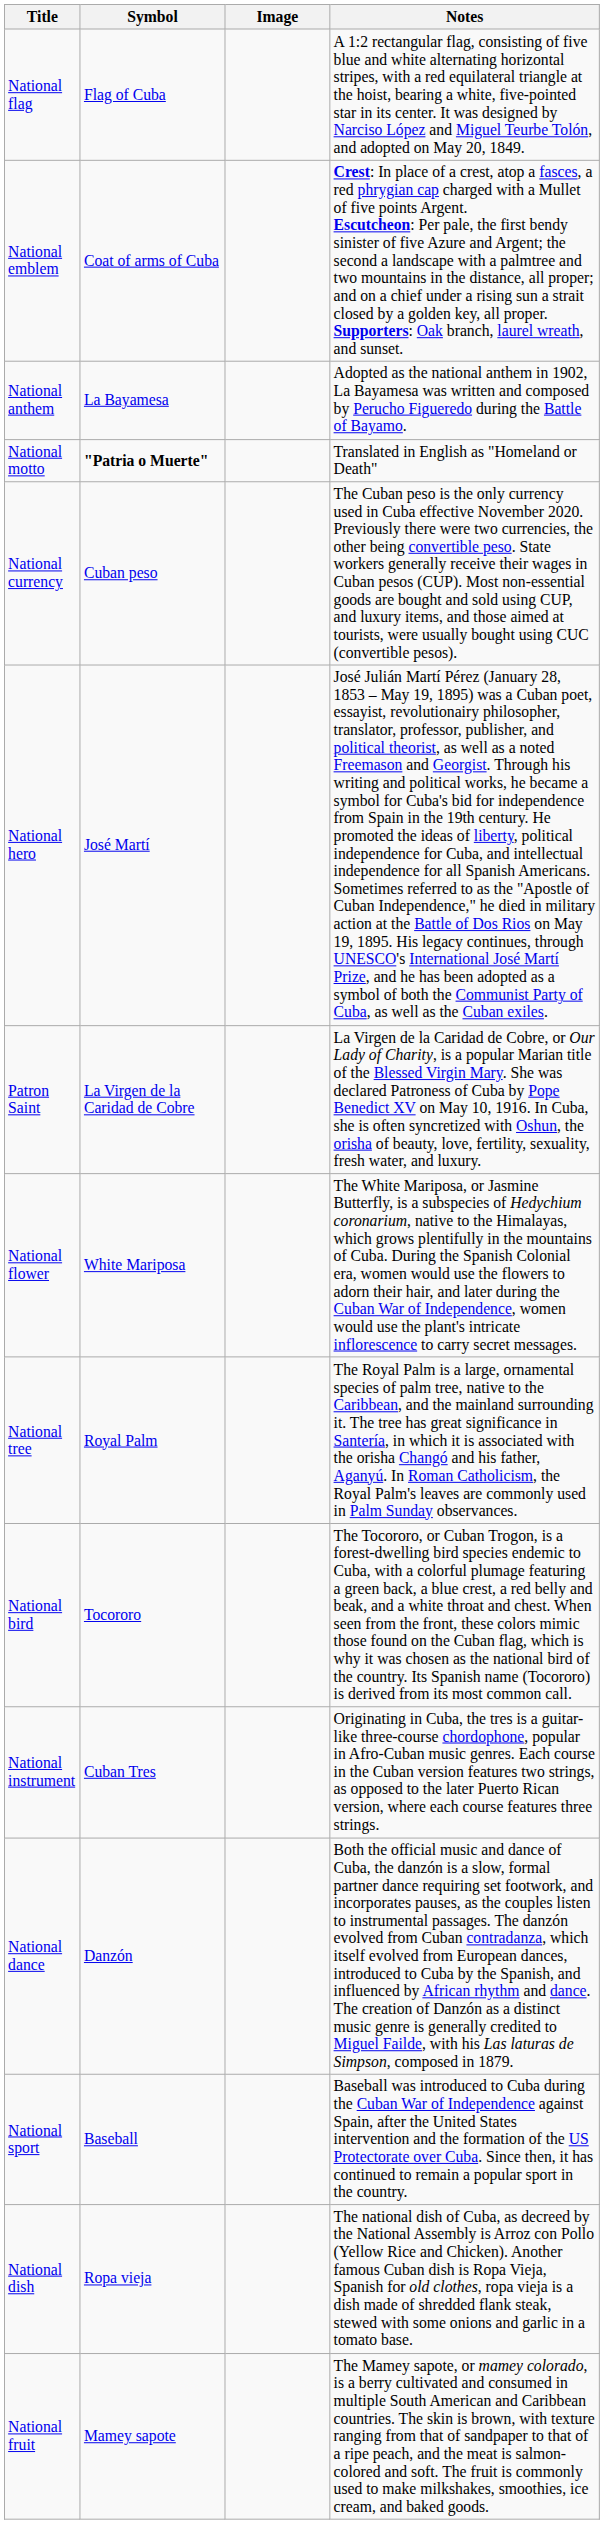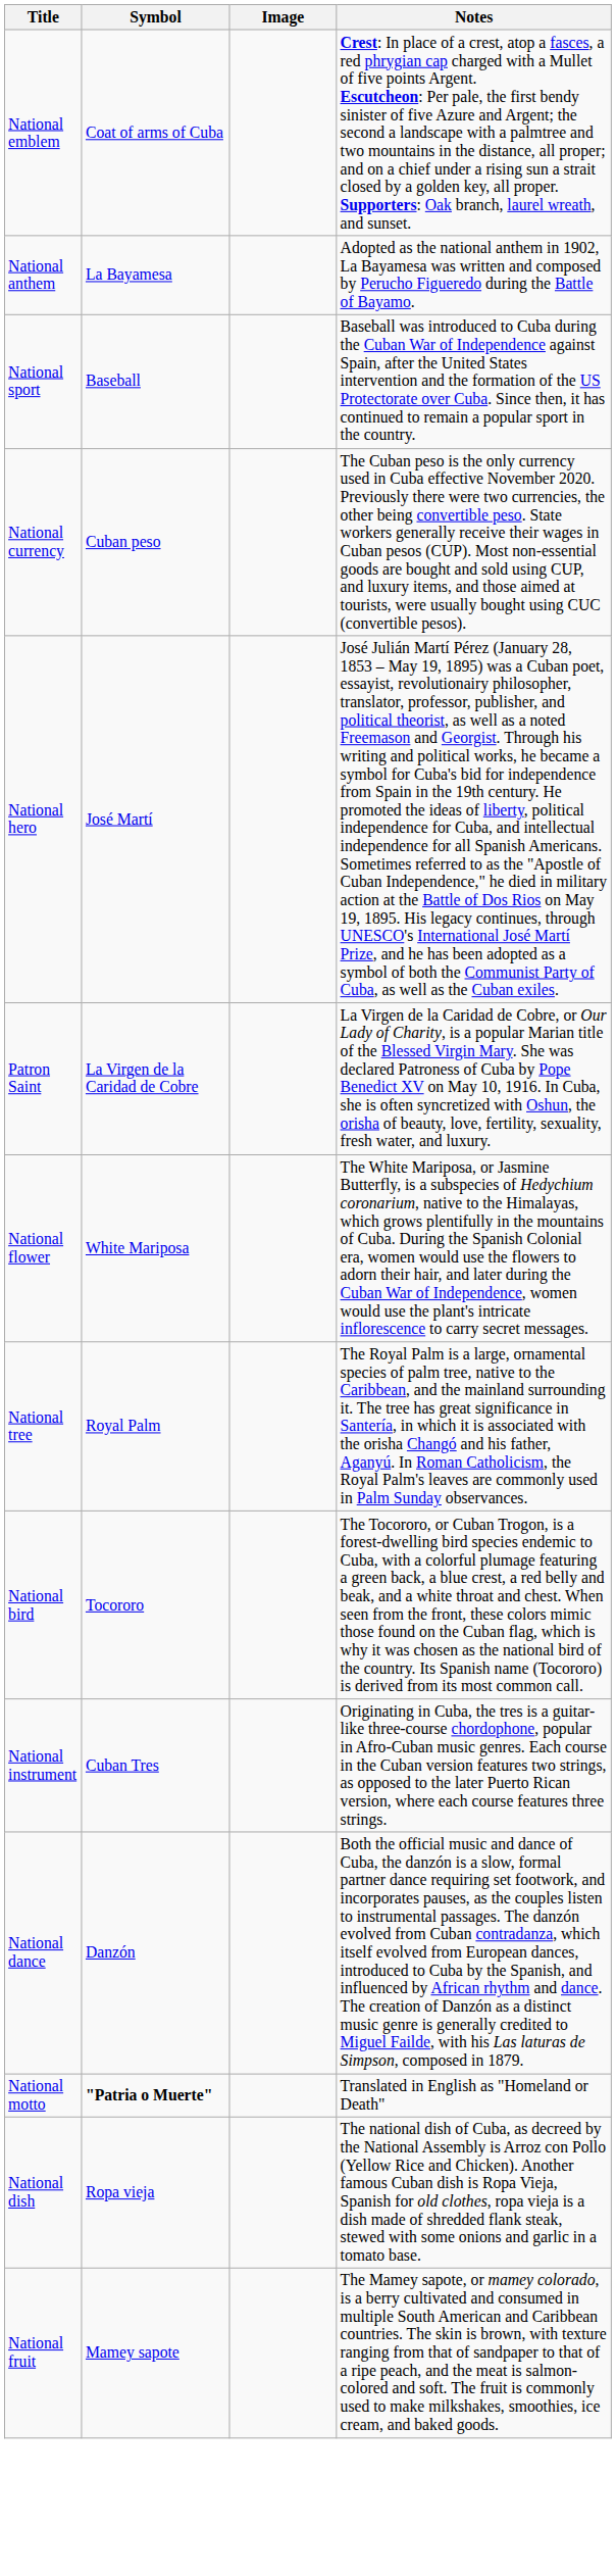- row: National flag | Flag of Cuba | A 1:2 rectangular flag, consisting of five blue and white alternating horizontal stripes, with a red equilateral triangle at the hoist, bearing a white, five-pointed star in its center. It was designed by Narciso López and Miguel Teurbe Tolón, and adopted on May 20, 1849.
rows swapped: National motto <-> National sport
